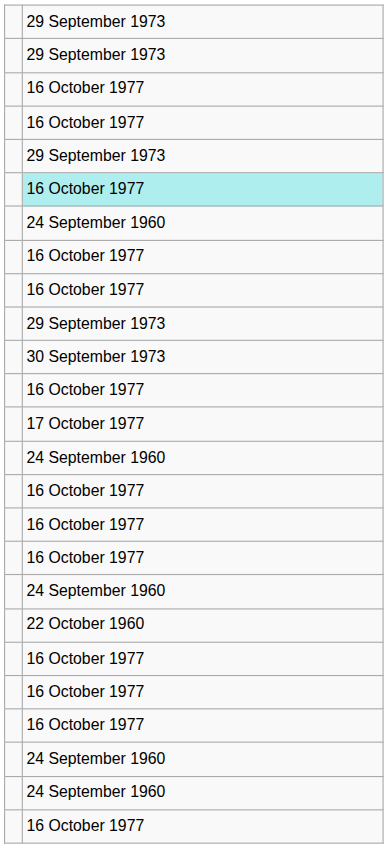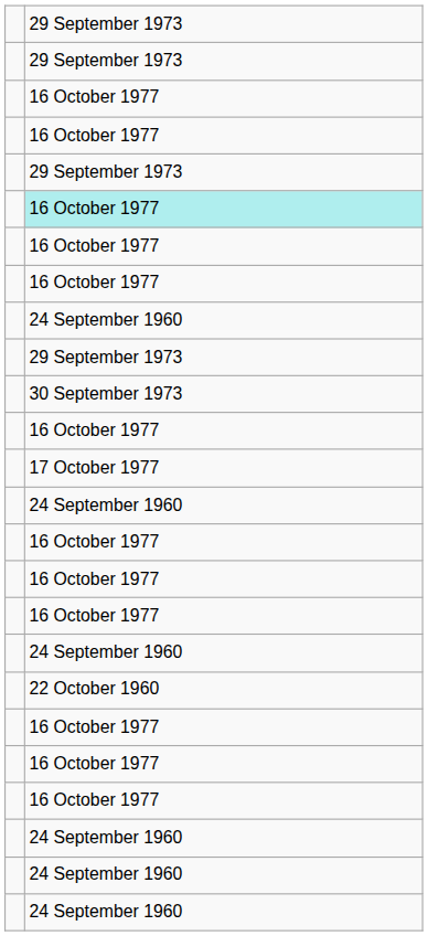row 7 | column 2: 24 September 1960 -> 16 October 1977
row 9 | column 2: 16 October 1977 -> 24 September 1960
row 25 | column 2: 16 October 1977 -> 24 September 1960
